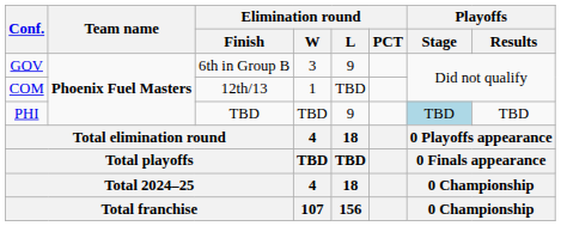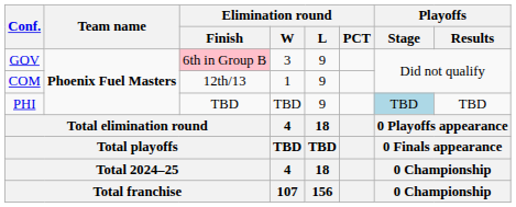GOV | Elimination round / Finish: no background -> pink background
COM | Elimination round / L: TBD -> 9
